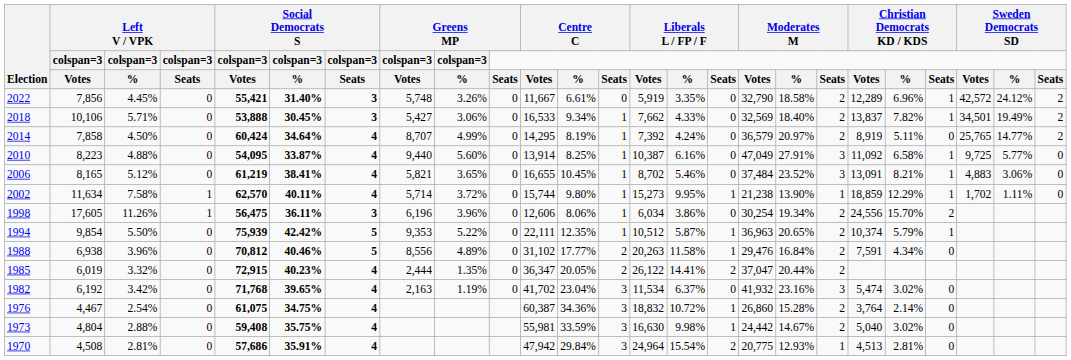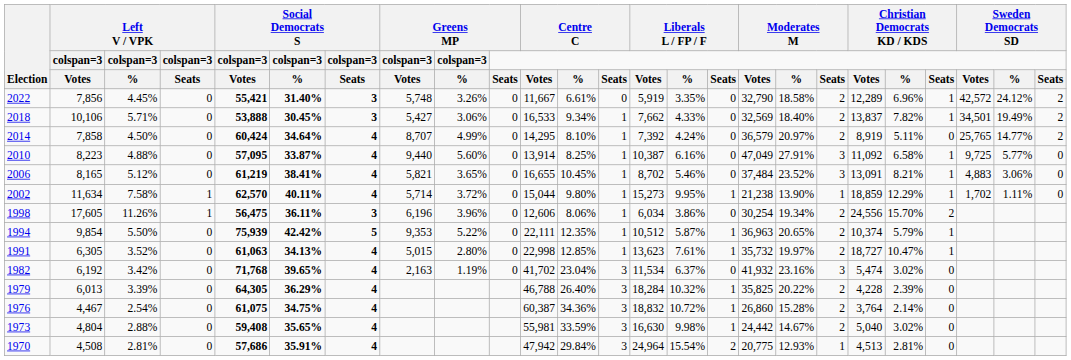2014 | Centre C / %: 8.19% -> 8.10%
2010 | Social Democrats S / colspan=3 / Votes: 54,095 -> 57,095
2002 | Centre C / Votes: 15,744 -> 15,044
+ row: 1991 | 6,305 | 3.52% | 0 | 61,063 | 34.13% | 4 | 5,015 | 2.80% | 0 | 22,998 | 12.85% | 1 | 13,623 | 7.61% | 1 | 35,732 | 19.97% | 2 | 18,727 | 10.47% | 1
- row: 1988 | 6,938 | 3.96% | 0 | 70,812 | 40.46% | 5 | 8,556 | 4.89% | 0 | 31,102 | 17.77% | 2 | 20,263 | 11.58% | 1 | 29,476 | 16.84% | 2 | 7,591 | 4.34% | 0
- row: 1985 | 6,019 | 3.32% | 0 | 72,915 | 40.23% | 4 | 2,444 | 1.35% | 0 | 36,347 | 20.05% | 2 | 26,122 | 14.41% | 2 | 37,047 | 20.44% | 2
+ row: 1979 | 6,013 | 3.39% | 0 | 64,305 | 36.29% | 4 | 46,788 | 26.40% | 3 | 18,284 | 10.32% | 1 | 35,825 | 20.22% | 2 | 4,228 | 2.39% | 0
1973 | Social Democrats S / colspan=3 / %: 35.75% -> 35.65%
